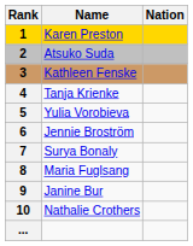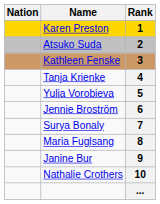columns swapped: Rank <-> Nation
